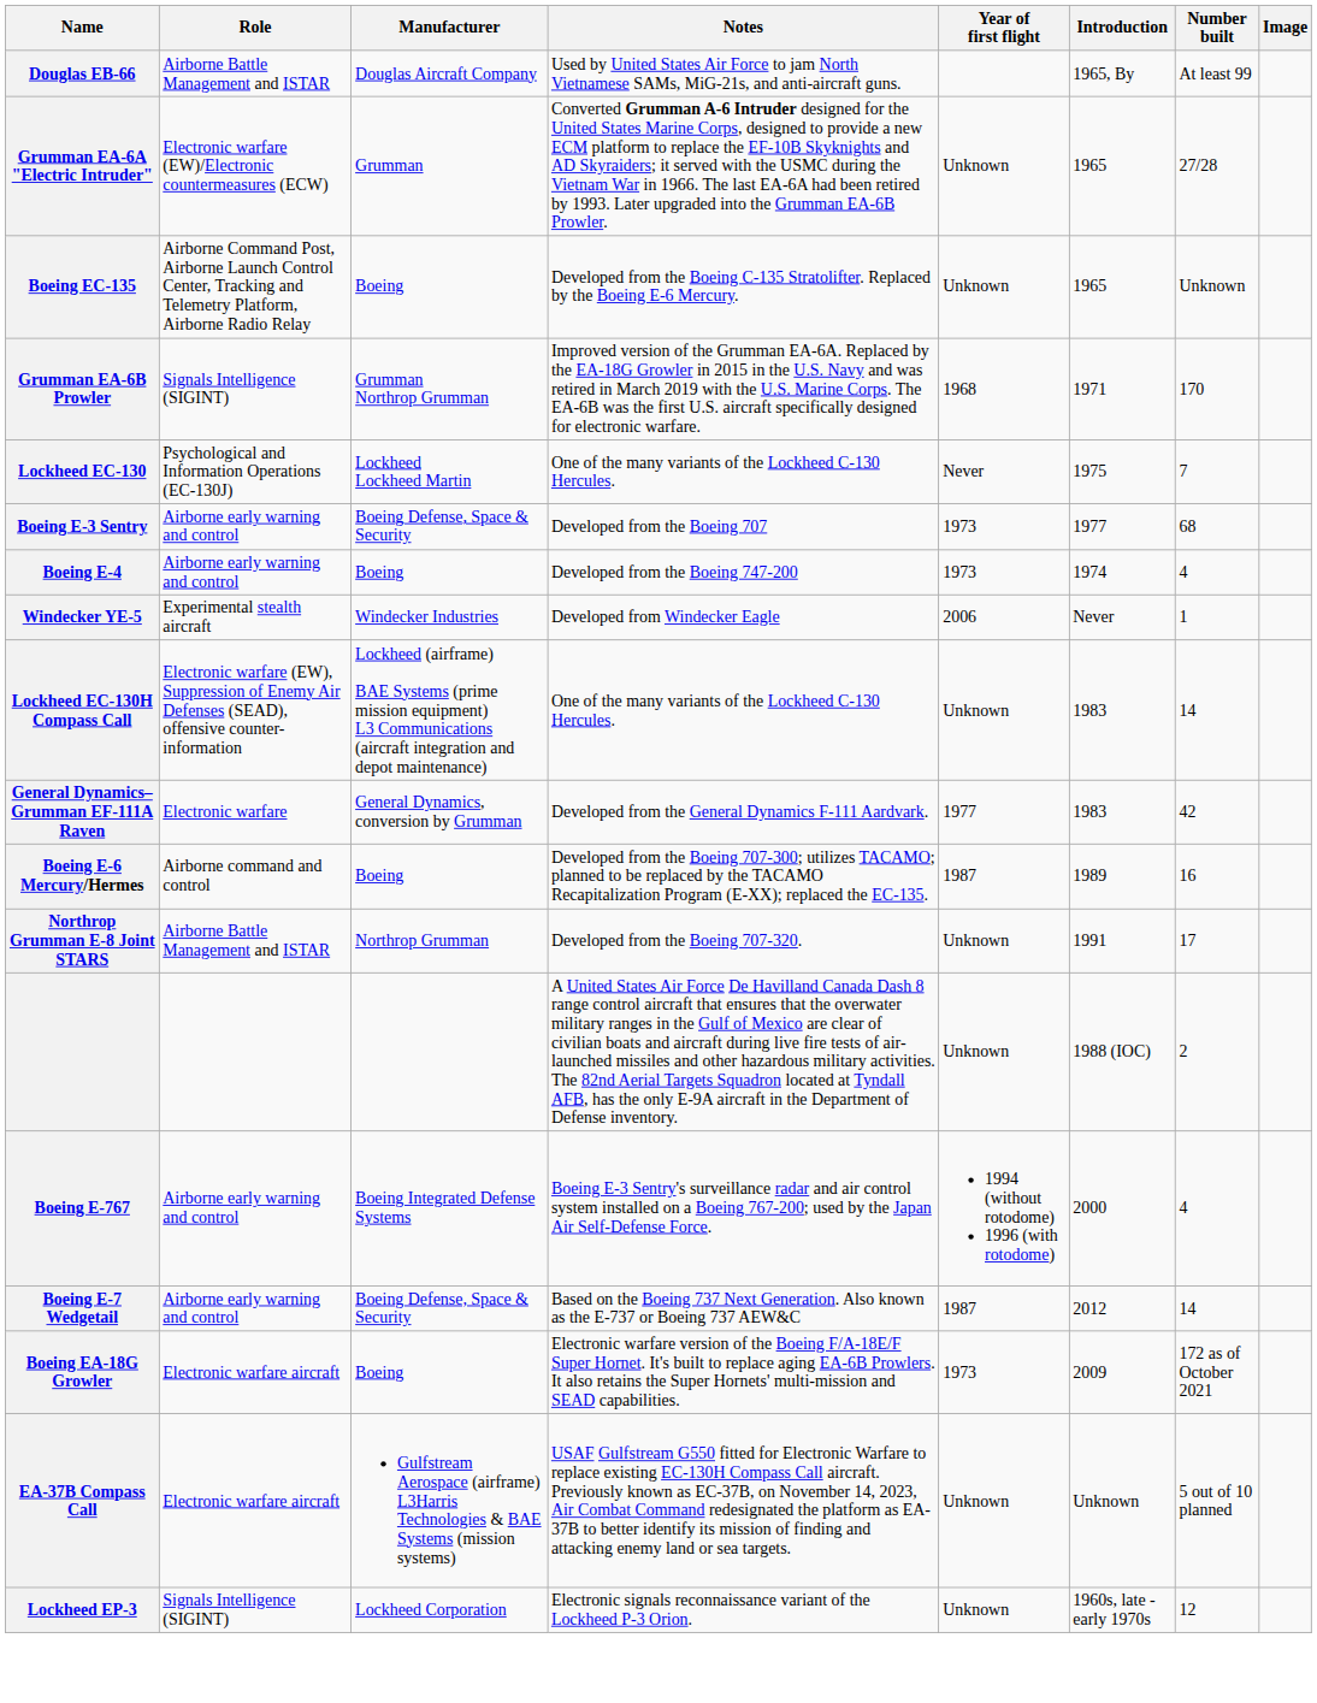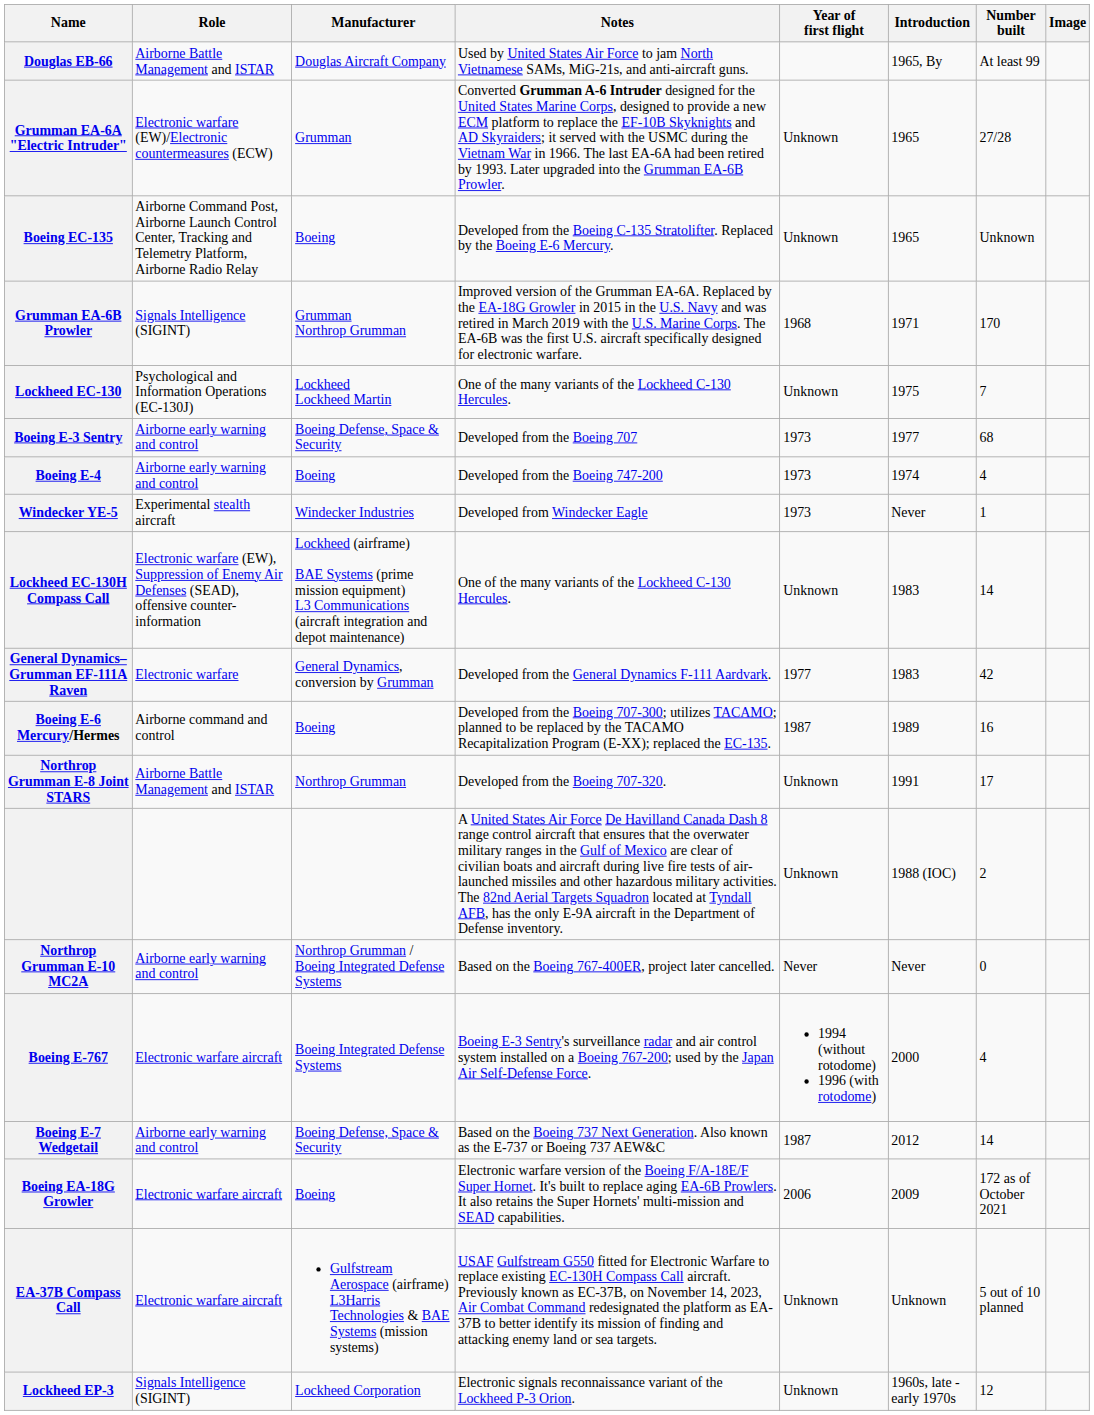Lockheed EC-130 | Year of first flight: Never -> Unknown
Windecker YE-5 | Year of first flight: 2006 -> 1973
+ row: Northrop Grumman E-10 MC2A | Airborne early warning and control | Northrop Grumman / Boeing Integrated Defense Systems | Based on the Boeing 767-400ER, project later cancelled. | Never | Never | 0
Boeing E-767 | Role: Airborne early warning and control -> Electronic warfare aircraft
Boeing EA-18G Growler | Year of first flight: 1973 -> 2006
